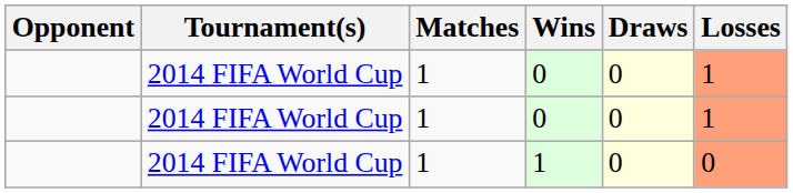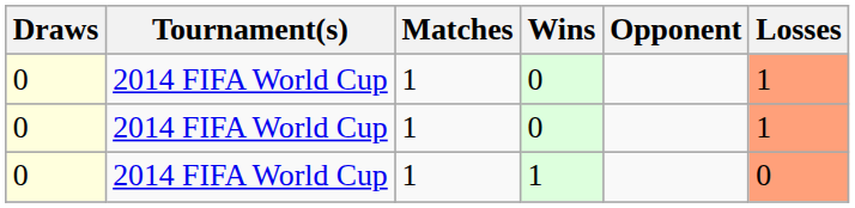columns swapped: Opponent <-> Draws
